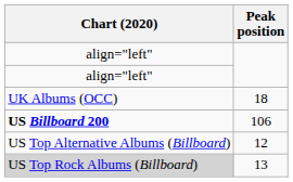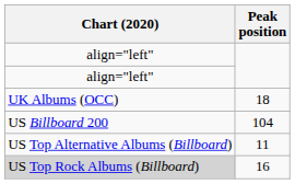row 5 | Chart (2020): bold -> normal
row 5 | Peak position: 106 -> 104
row 6 | Peak position: 12 -> 11
row 7 | Peak position: 13 -> 16
